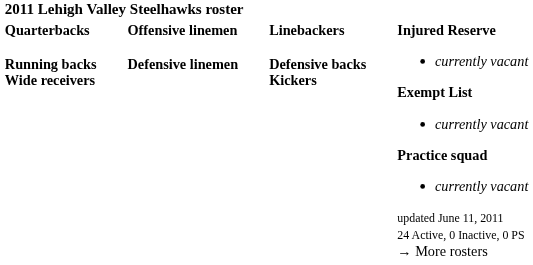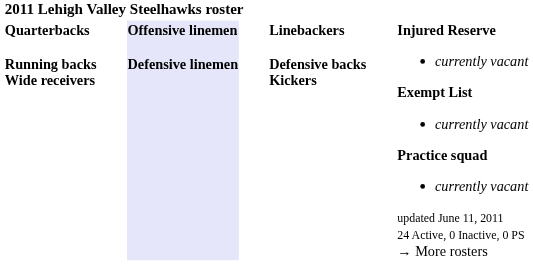Quarterbacks Running backs Wide receivers | column 2: no background -> lavender background
